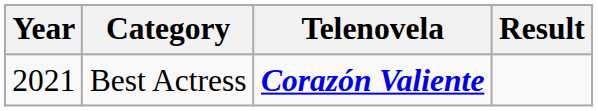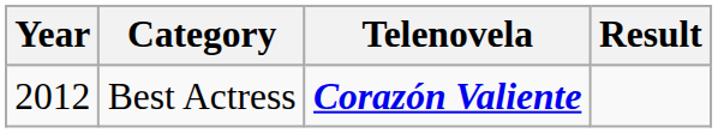Best Actress | Year: 2021 -> 2012
